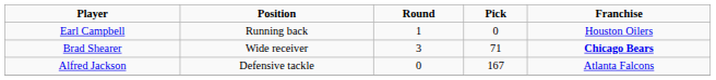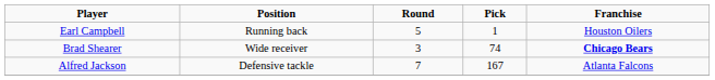Earl Campbell | Round: 1 -> 5
Earl Campbell | Pick: 0 -> 1
Brad Shearer | Pick: 71 -> 74
Alfred Jackson | Round: 0 -> 7
